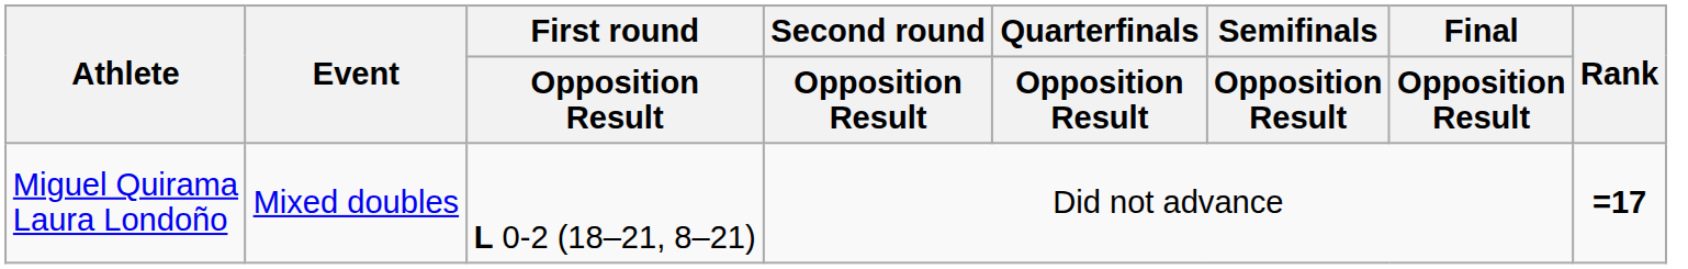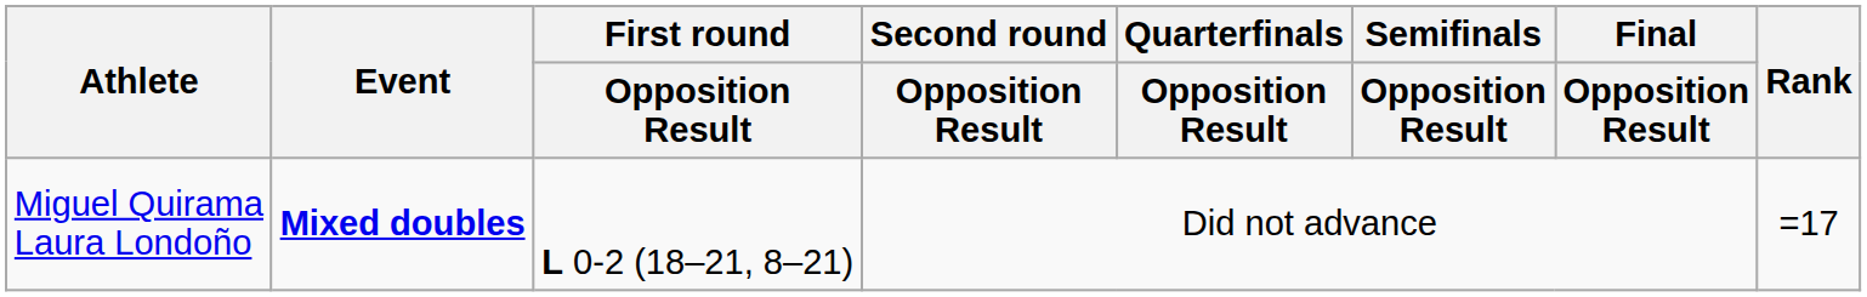Miguel Quirama Laura Londoño | Event: normal -> bold
Miguel Quirama Laura Londoño | Rank: bold -> normal
